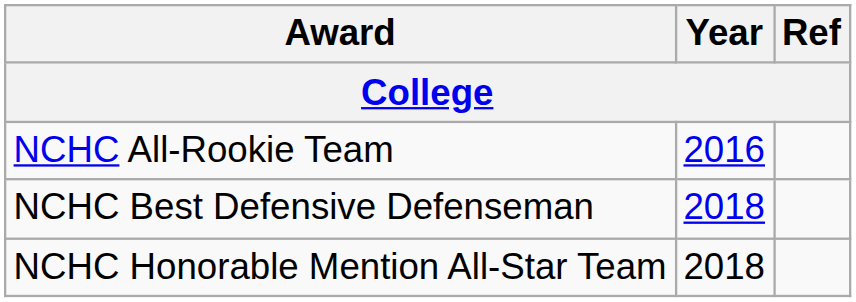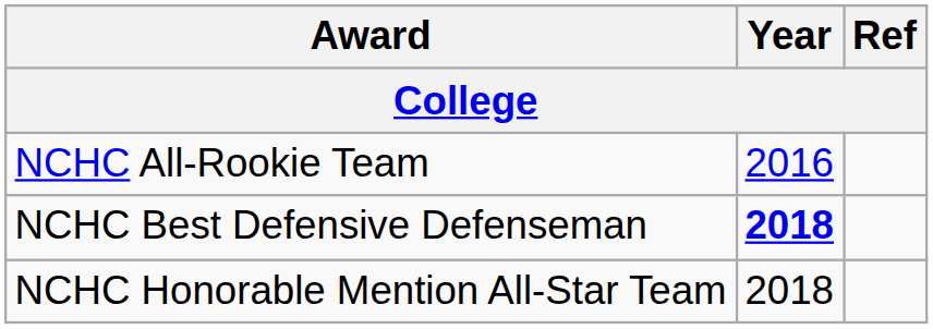NCHC Best Defensive Defenseman | Year: normal -> bold
